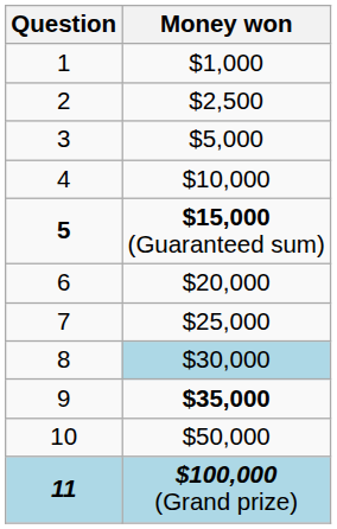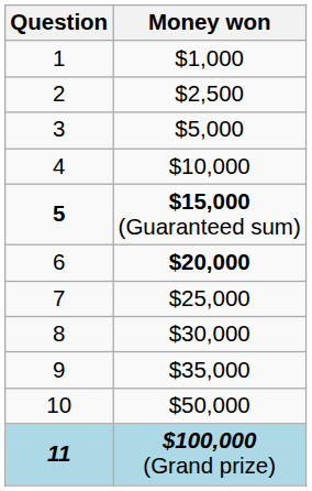6 | Money won: normal -> bold
8 | Money won: lightblue background -> no background
9 | Money won: bold -> normal
